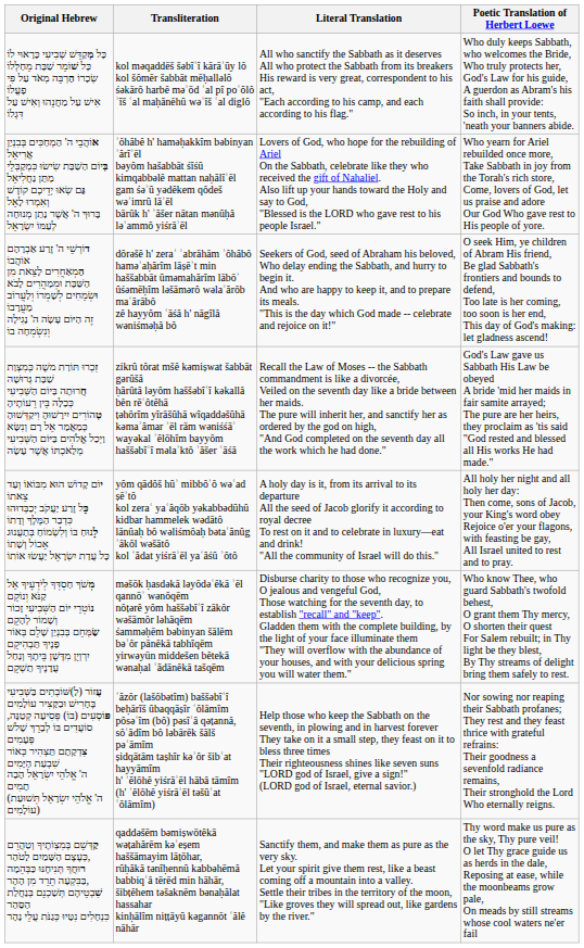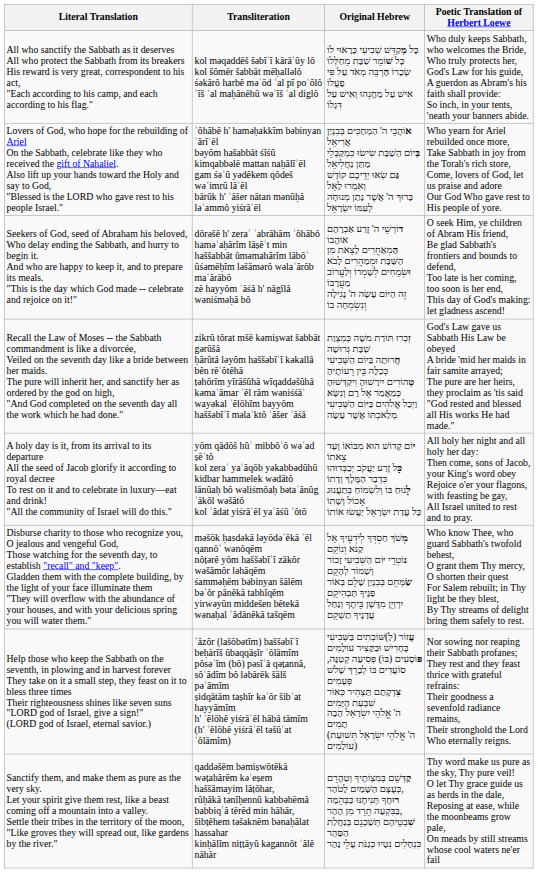columns swapped: Original Hebrew <-> Literal Translation
